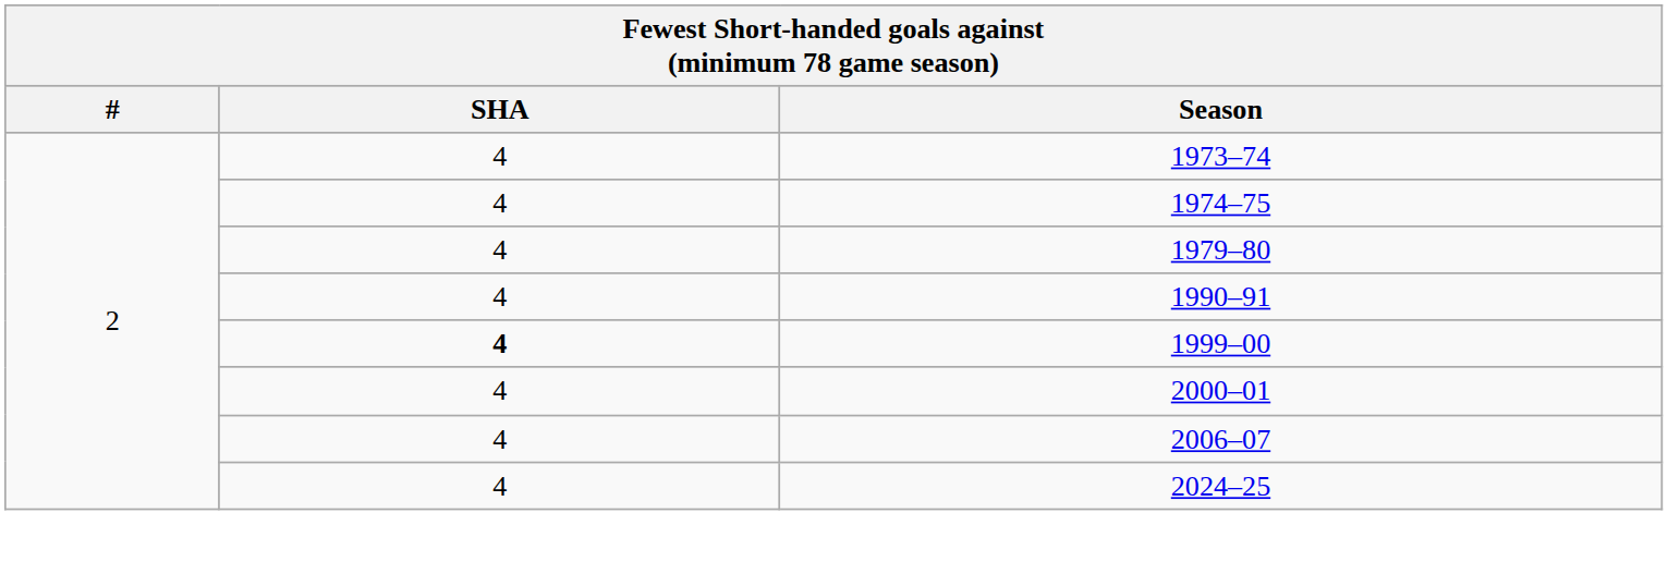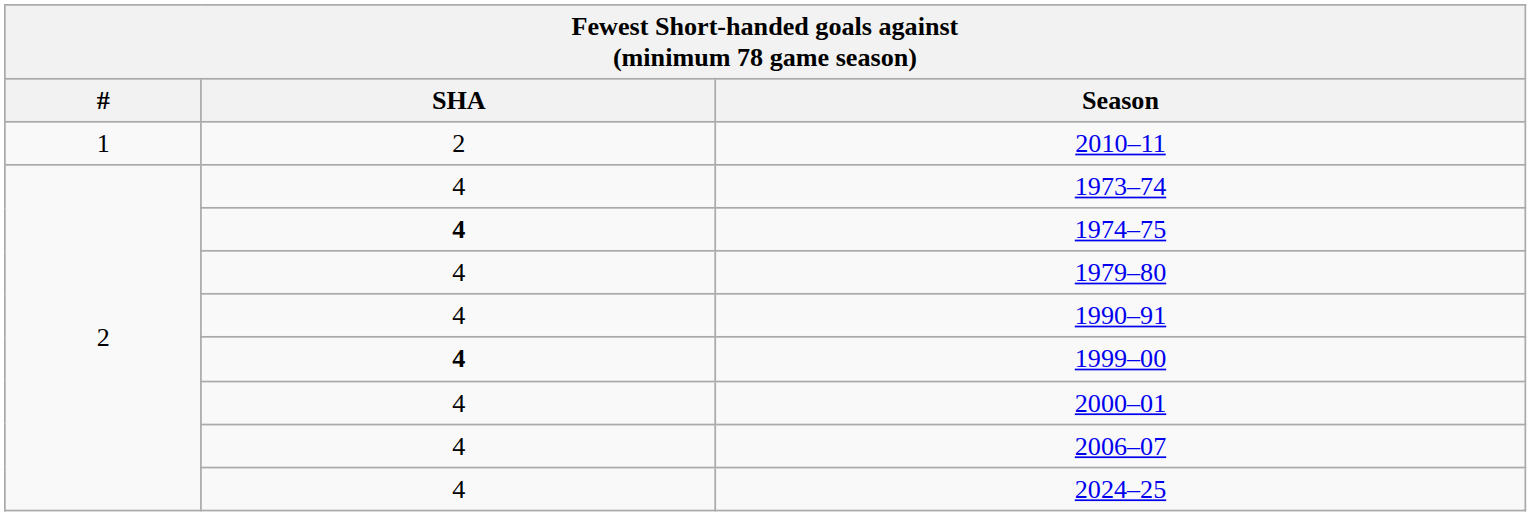+ row: 1 | 2 | 2010–11
1974–75 | SHA: normal -> bold
